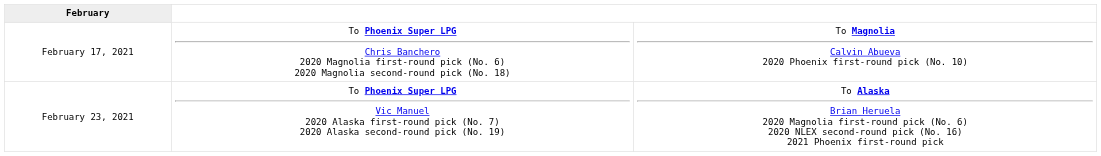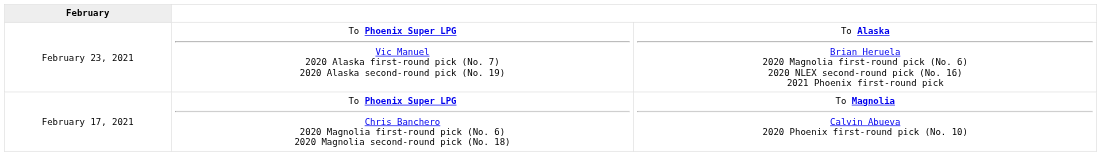rows swapped: February 17, 2021 <-> February 23, 2021
